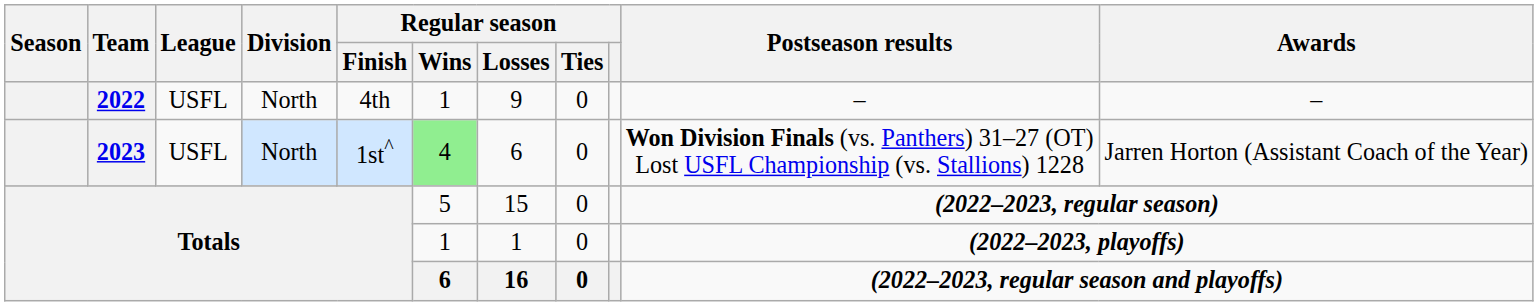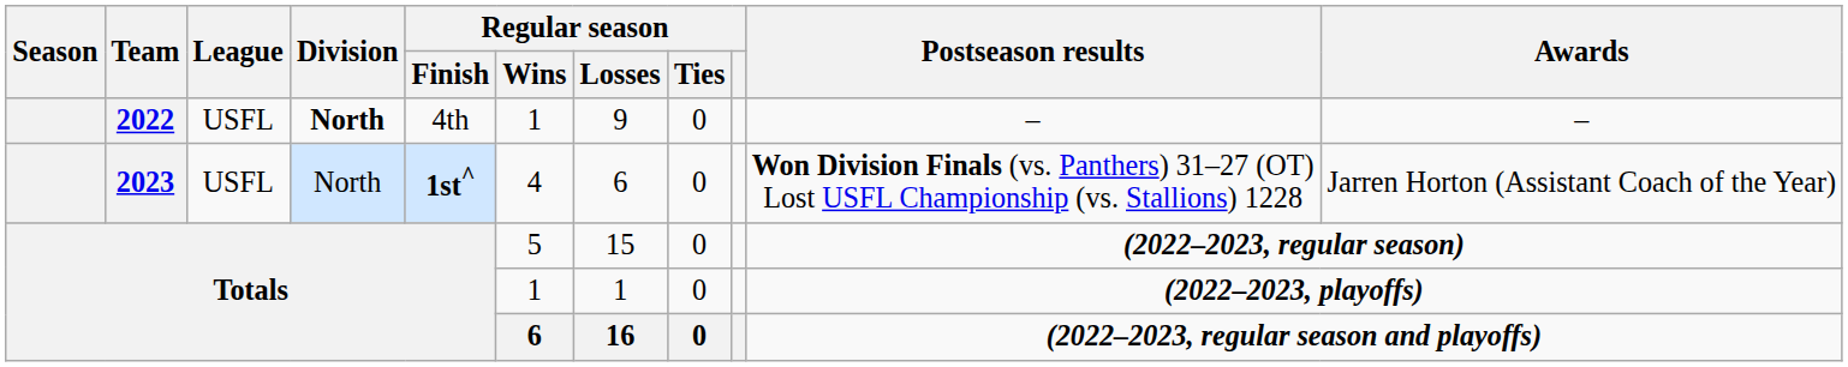2022 | Division: normal -> bold
2023 | Regular season / Finish: normal -> bold
2023 | Regular season / Wins: lightgreen background -> no background
